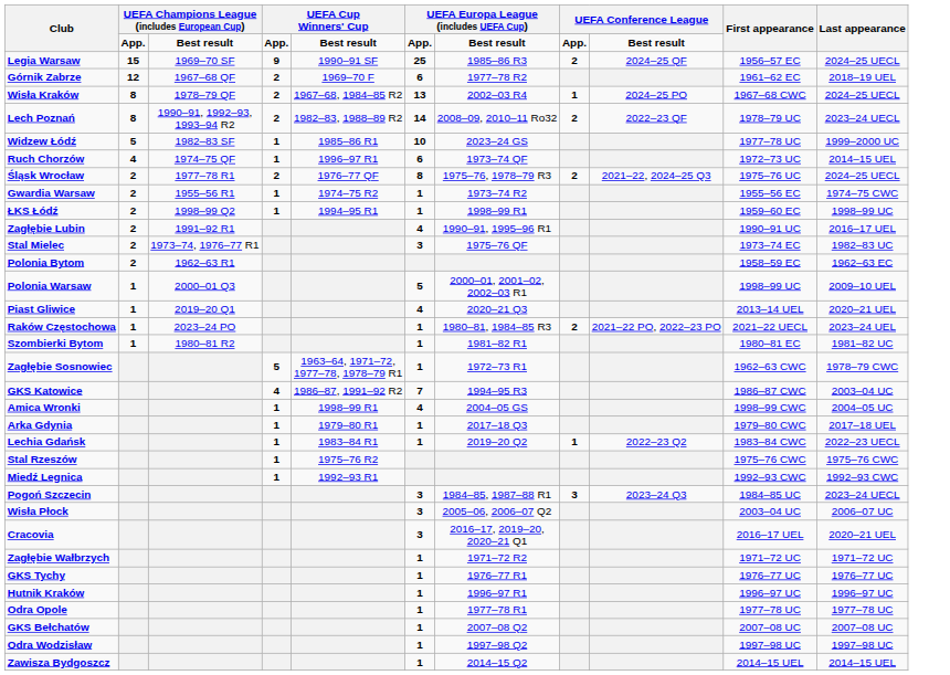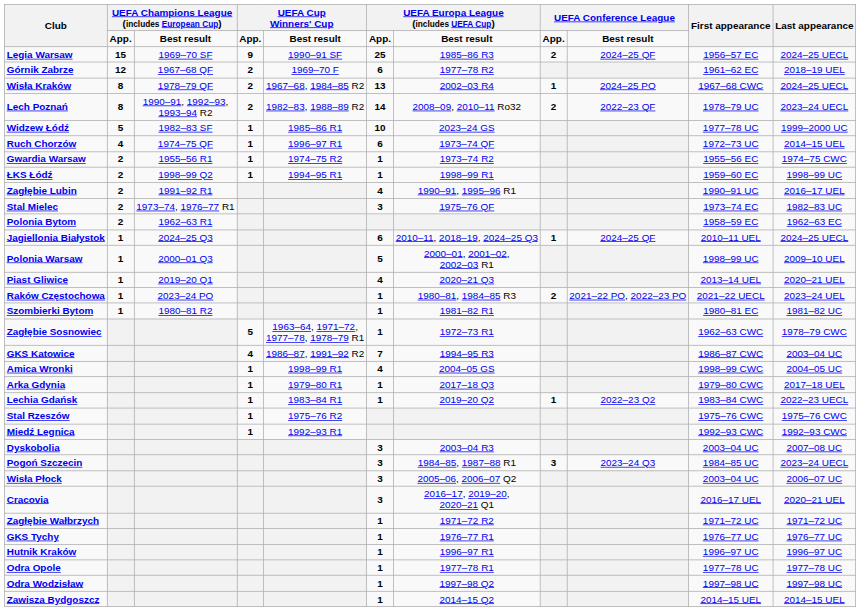- row: Śląsk Wrocław | 2 | 1977–78 R1 | 2 | 1976–77 QF | 8 | 1975–76, 1978–79 R3 | 2 | 2021–22, 2024–25 Q3 | 1975–76 UC | 2024–25 UECL
+ row: Jagiellonia Białystok | 1 | 2024–25 Q3 | 6 | 2010–11, 2018–19, 2024–25 Q3 | 1 | 2024–25 QF | 2010–11 UEL | 2024–25 UECL
+ row: Dyskobolia | 3 | 2003–04 R3 | 2003–04 UC | 2007–08 UC
- row: GKS Bełchatów | 1 | 2007–08 Q2 | 2007–08 UC | 2007–08 UC
